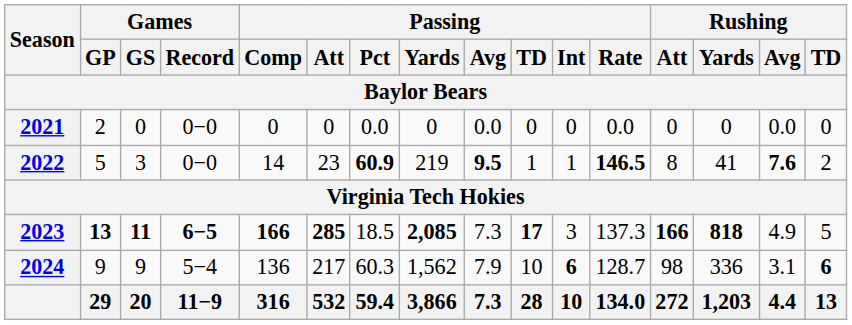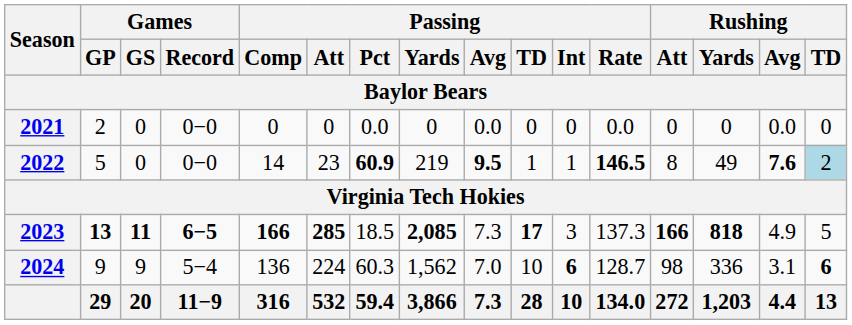2022 | Games / GS / Baylor Bears: 3 -> 0
2022 | Rushing / Yards / Baylor Bears: 41 -> 49
2022 | Rushing / TD / Baylor Bears: no background -> lightblue background
2024 | Passing / Att / Baylor Bears: 217 -> 224
2024 | Passing / Avg / Baylor Bears: 7.9 -> 7.0
